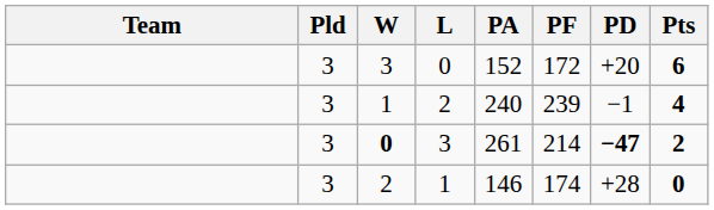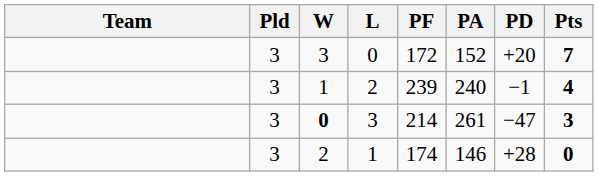columns swapped: PF <-> PA
row 2 | Pts: 6 -> 7
row 4 | PD: bold -> normal
row 4 | Pts: 2 -> 3
